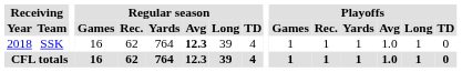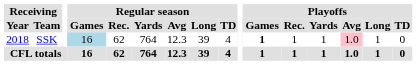SSK | Regular season / Games: no background -> lightblue background
SSK | Regular season / Avg: bold -> normal
SSK | Playoffs / Games: normal -> bold
SSK | Playoffs / Avg: no background -> pink background
